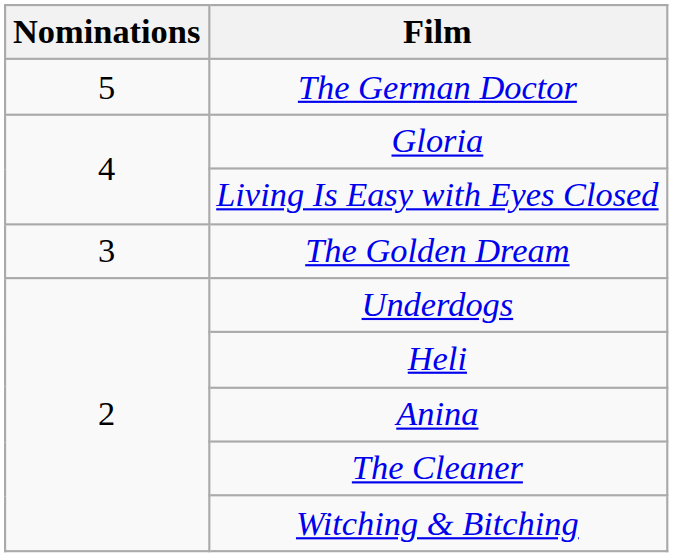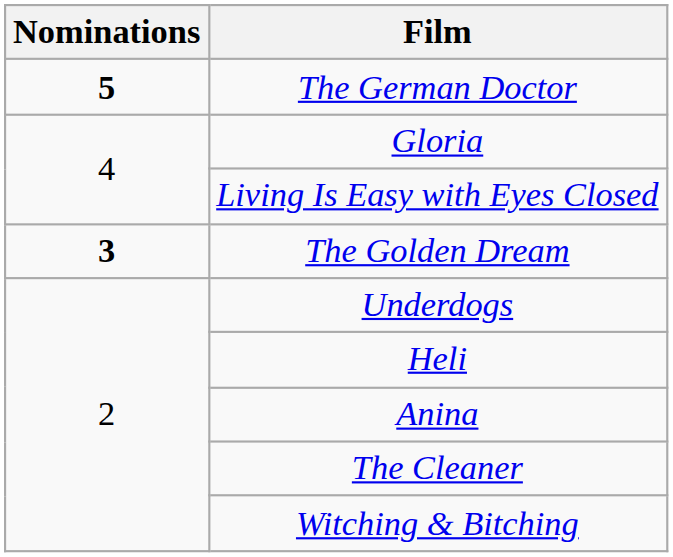The German Doctor | Nominations: normal -> bold
The Golden Dream | Nominations: normal -> bold
